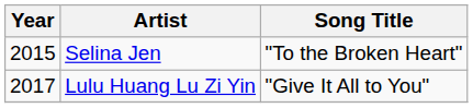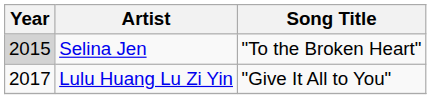Selina Jen | Year: no background -> lightgrey background
